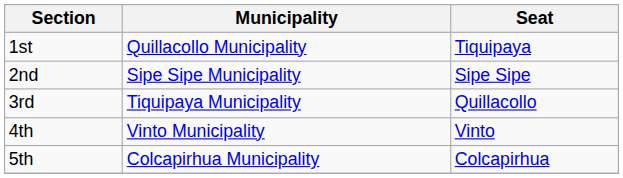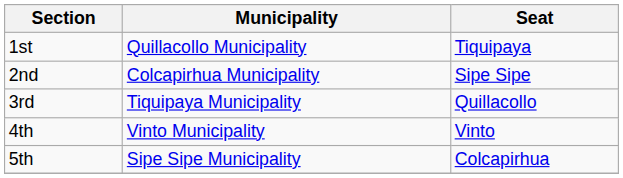2nd | Municipality: Sipe Sipe Municipality -> Colcapirhua Municipality
5th | Municipality: Colcapirhua Municipality -> Sipe Sipe Municipality
